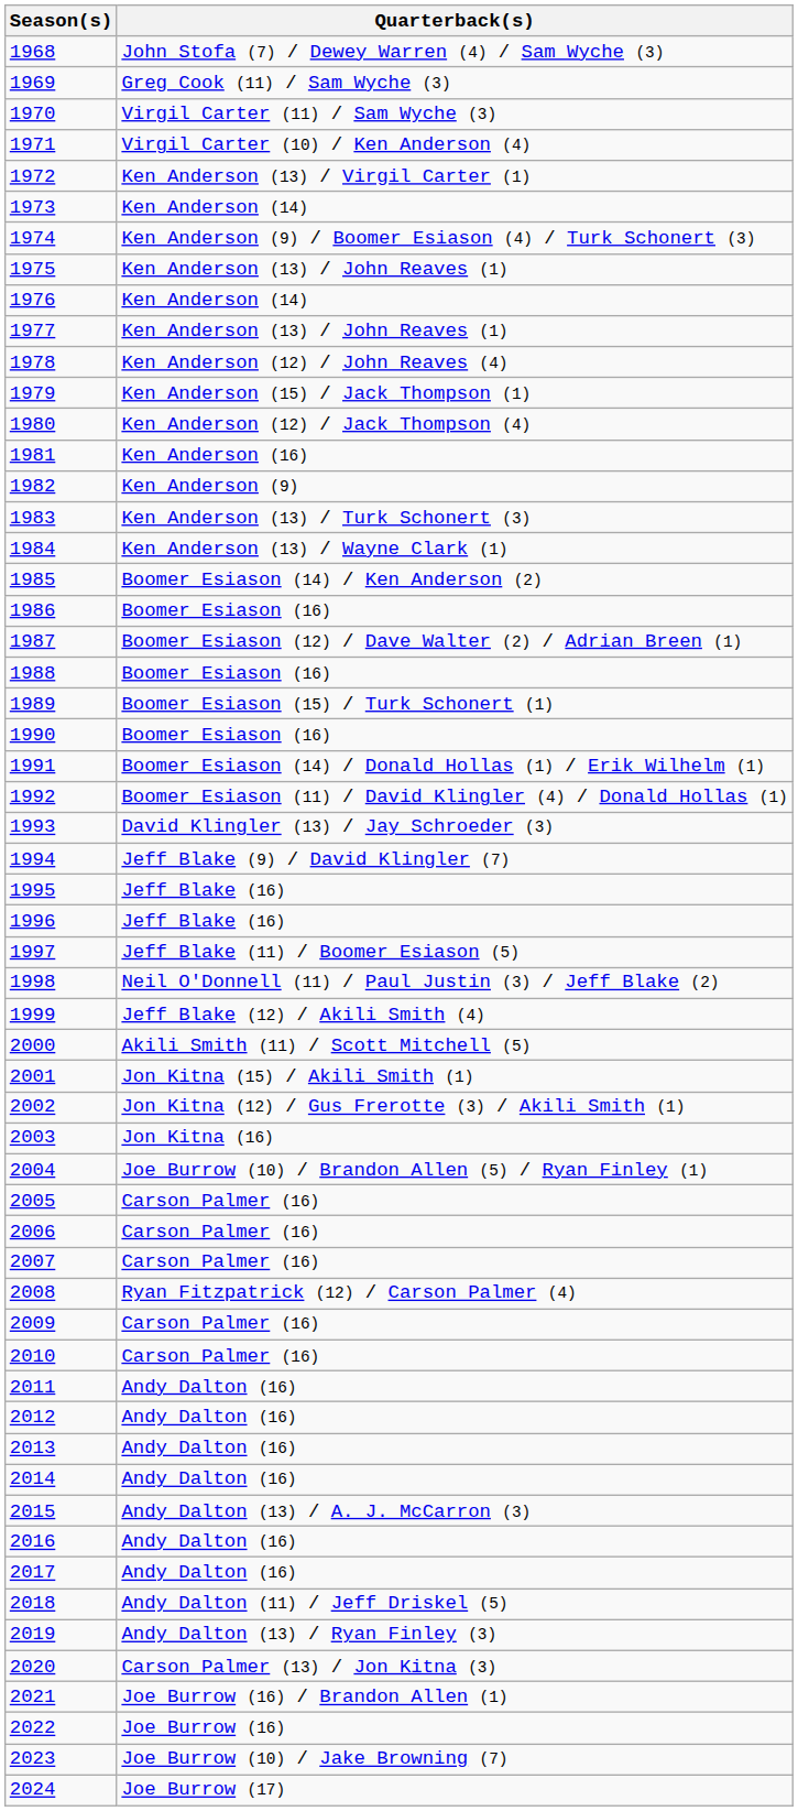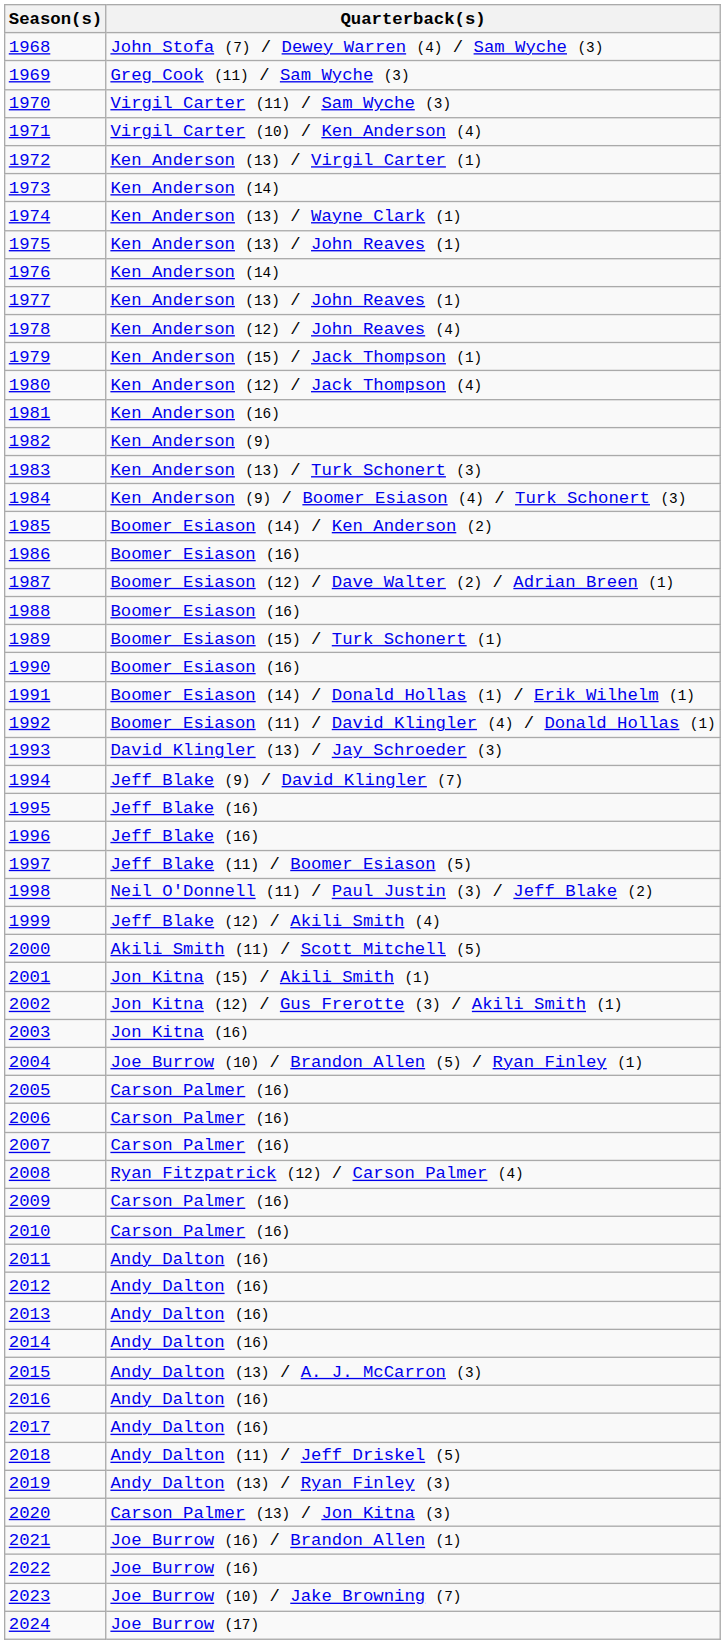1974 | Quarterback(s): Ken Anderson (9) / Boomer Esiason (4) / Turk Schonert (3) -> Ken Anderson (13) / Wayne Clark (1)
1984 | Quarterback(s): Ken Anderson (13) / Wayne Clark (1) -> Ken Anderson (9) / Boomer Esiason (4) / Turk Schonert (3)
